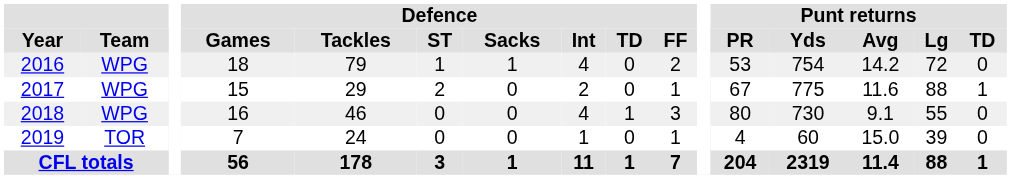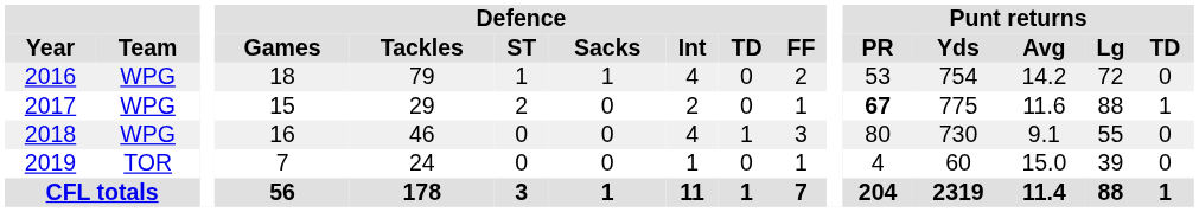2017 | Punt returns / PR: normal -> bold
